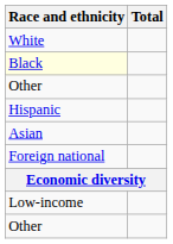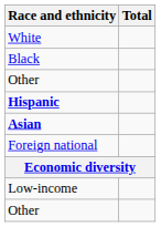Black | Race and ethnicity: lightyellow background -> no background
Hispanic | Race and ethnicity: normal -> bold
Asian | Race and ethnicity: normal -> bold
